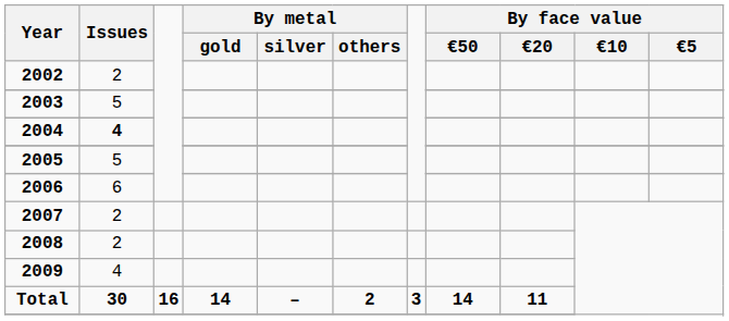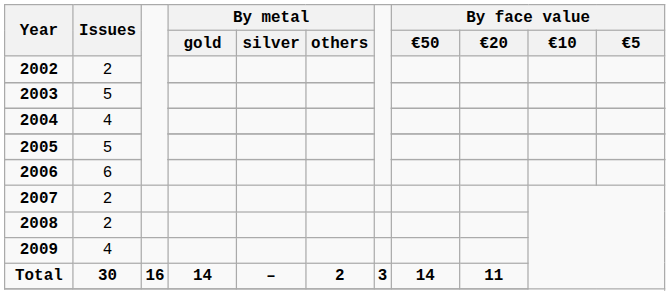2004 | Issues: bold -> normal
